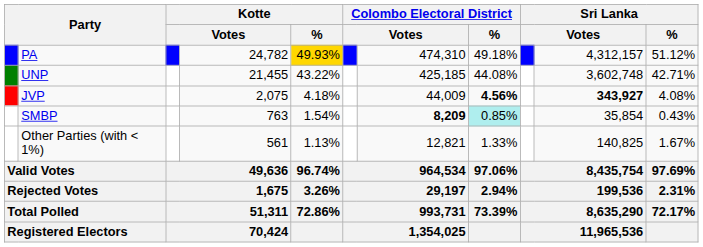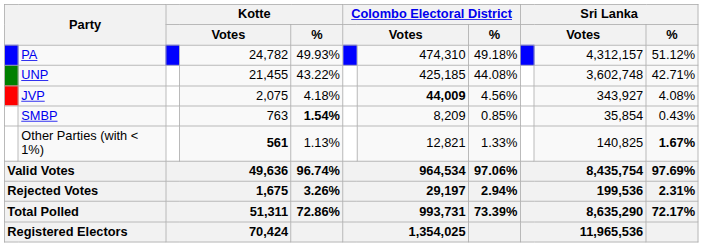PA | Kotte / %: gold background -> no background
JVP | column 7: normal -> bold
JVP | Colombo Electoral District / %: bold -> normal
JVP | column 10: bold -> normal
SMBP | Kotte / %: normal -> bold
SMBP | column 7: bold -> normal
SMBP | Colombo Electoral District / %: paleturquoise background -> no background
Other Parties (with < 1%) | column 4: normal -> bold
Other Parties (with < 1%) | Sri Lanka / %: normal -> bold
